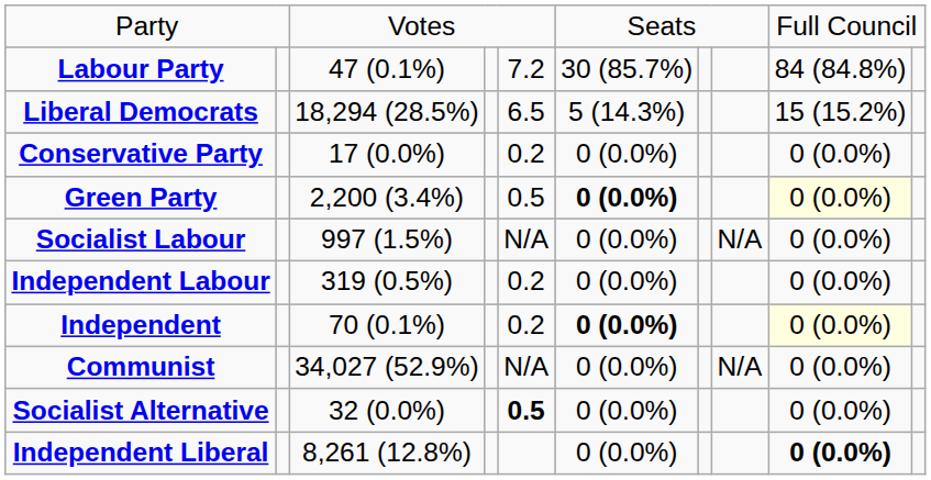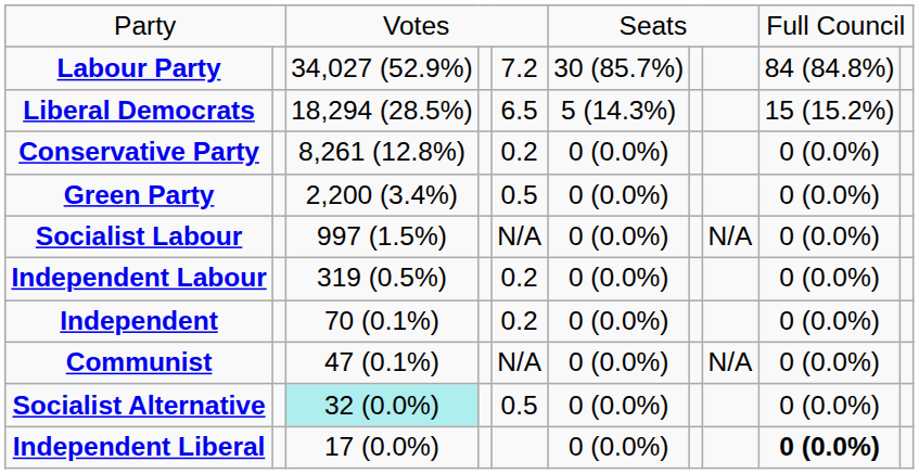Labour Party | column 3: 47 (0.1%) -> 34,027 (52.9%)
Conservative Party | column 3: 17 (0.0%) -> 8,261 (12.8%)
Green Party | column 6: bold -> normal
Green Party | column 9: lightyellow background -> no background
Independent | column 6: bold -> normal
Independent | column 9: lightyellow background -> no background
Communist | column 3: 34,027 (52.9%) -> 47 (0.1%)
Socialist Alternative | column 3: no background -> paleturquoise background
Socialist Alternative | column 5: bold -> normal
Independent Liberal | column 3: 8,261 (12.8%) -> 17 (0.0%)
